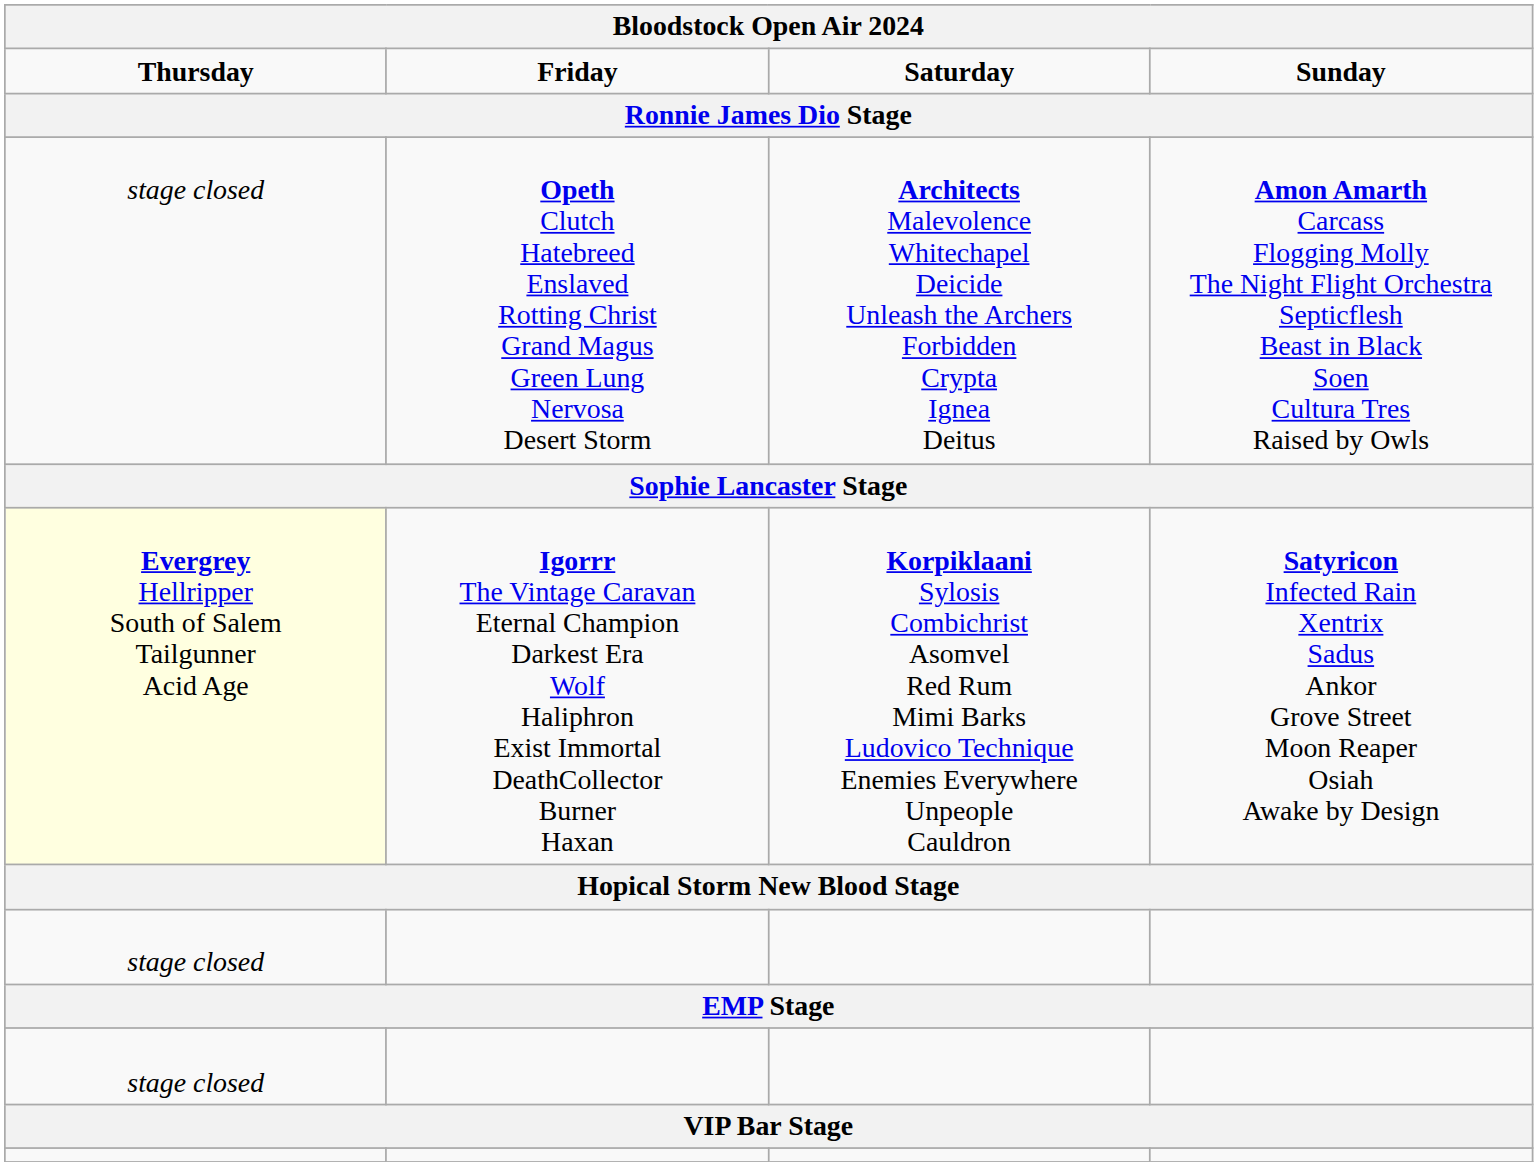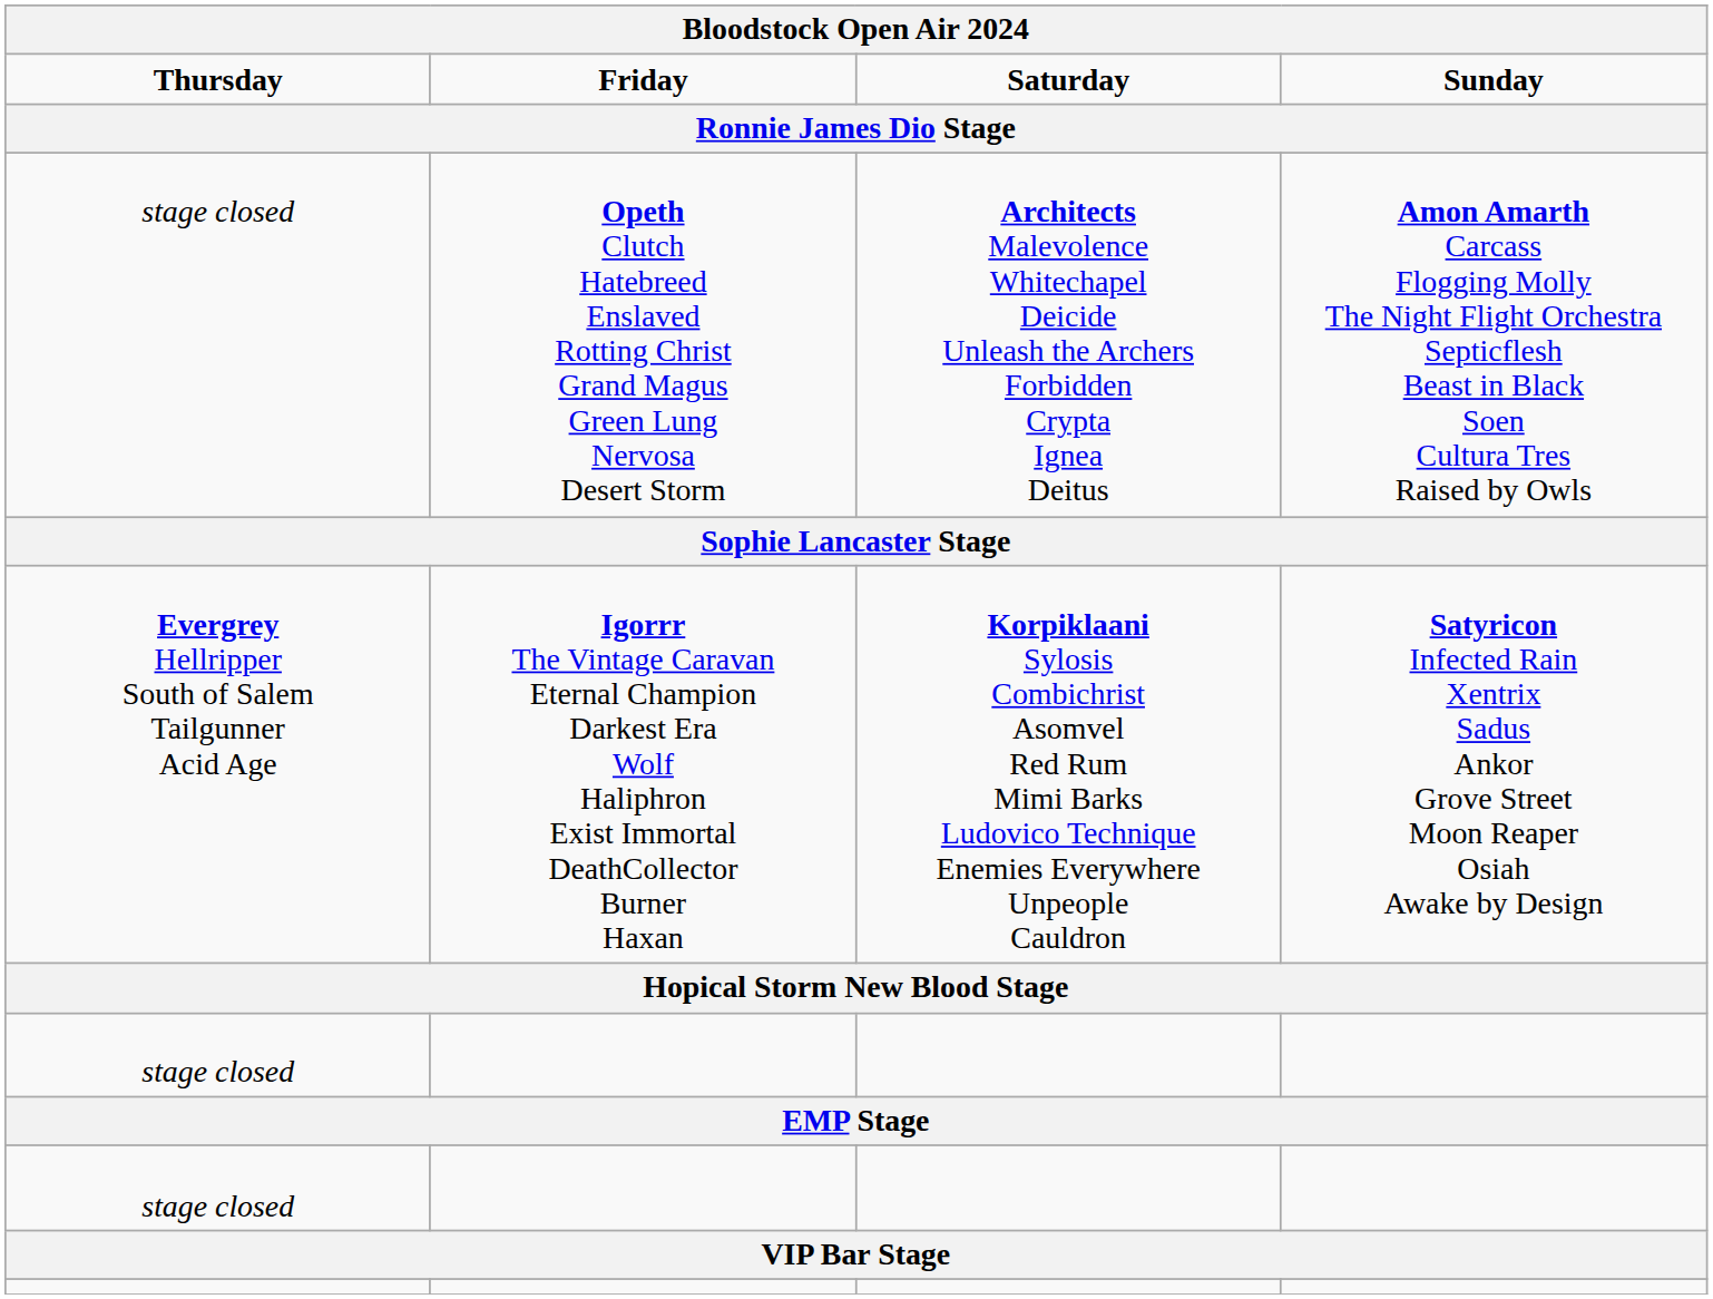Evergrey Hellripper South of Salem Tailgunner Acid Age | Thursday: lightyellow background -> no background
